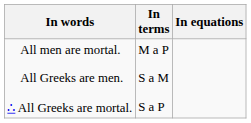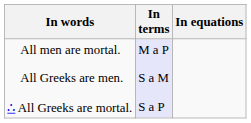row 2 | In terms: no background -> lavender background
